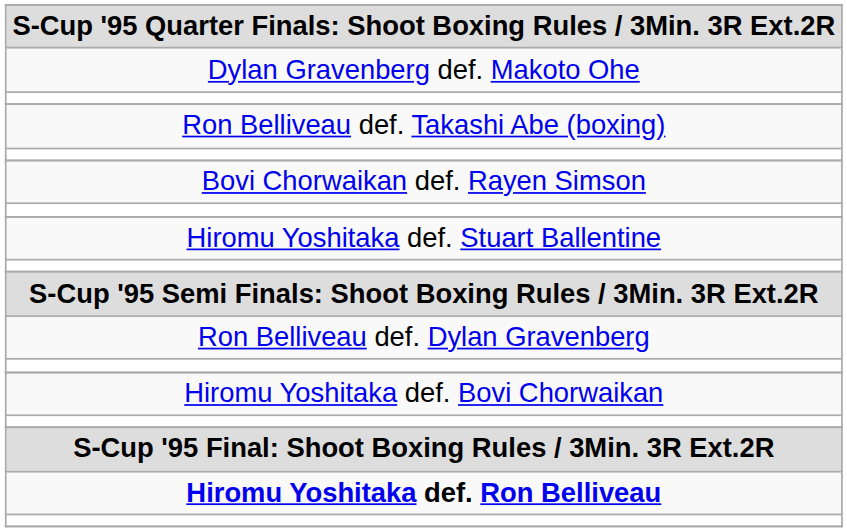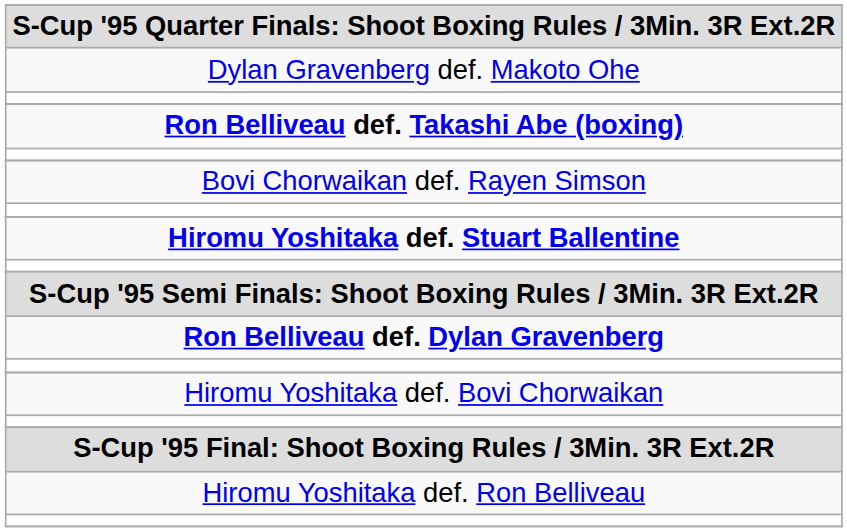Ron Belliveau def. Takashi Abe (boxing) | column 1: normal -> bold
Hiromu Yoshitaka def. Stuart Ballentine | column 1: normal -> bold
Ron Belliveau def. Dylan Gravenberg | column 1: normal -> bold
Hiromu Yoshitaka def. Ron Belliveau | column 1: bold -> normal
